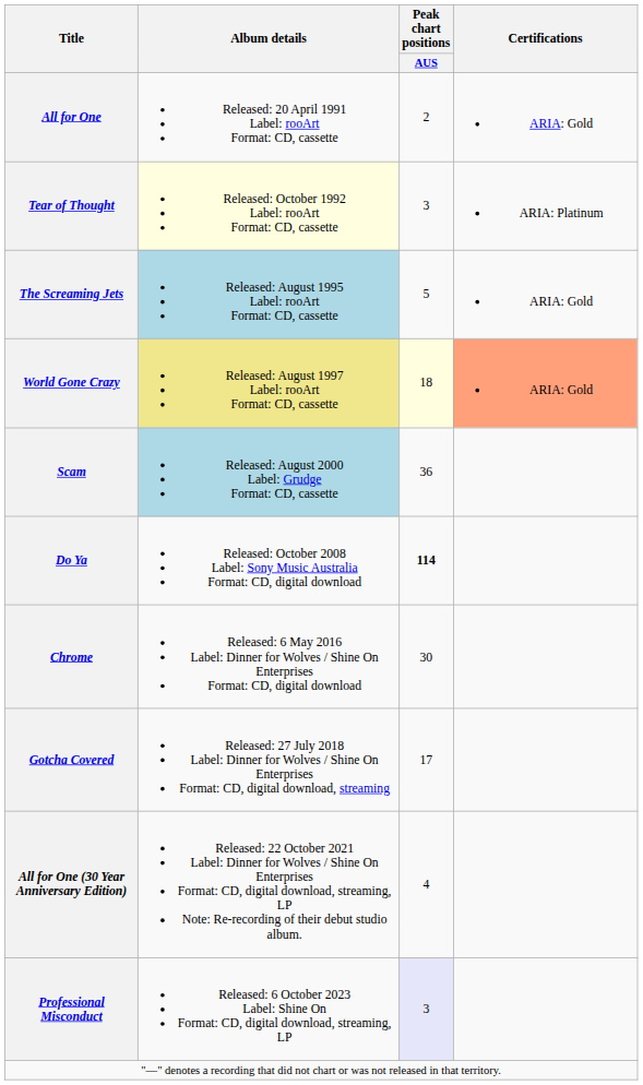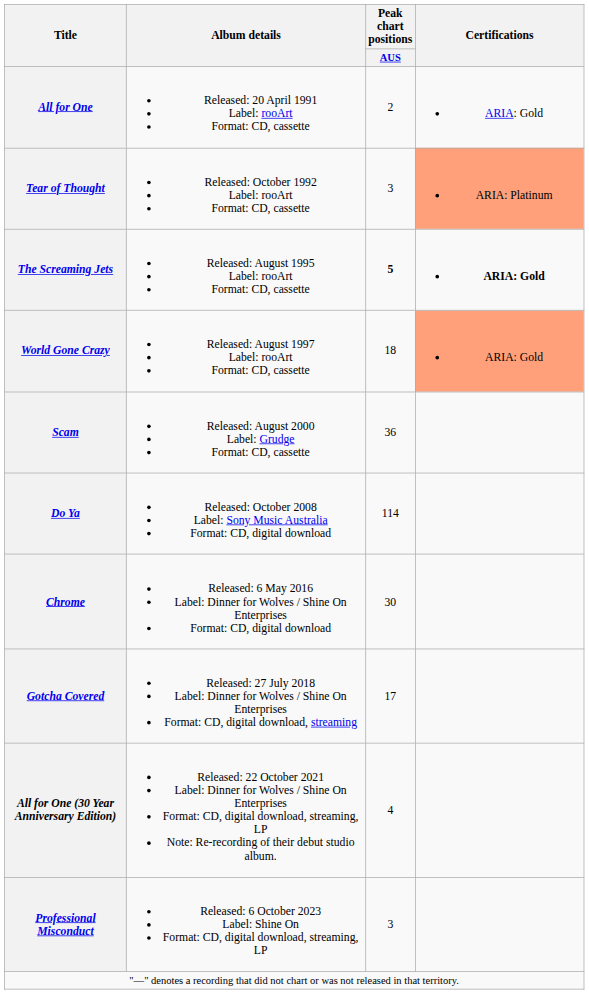Tear of Thought | Album details: lightyellow background -> no background
Tear of Thought | Certifications: no background -> lightsalmon background
The Screaming Jets | Album details: lightblue background -> no background
The Screaming Jets | Peak chart positions / AUS: normal -> bold
The Screaming Jets | Certifications: normal -> bold
World Gone Crazy | Album details: khaki background -> no background
World Gone Crazy | Peak chart positions / AUS: lightyellow background -> no background
Scam | Album details: lightblue background -> no background
Do Ya | Peak chart positions / AUS: bold -> normal
Professional Misconduct | Peak chart positions / AUS: lavender background -> no background
